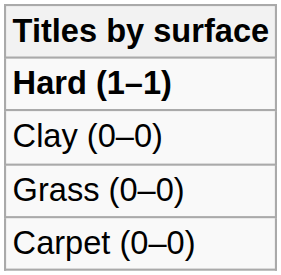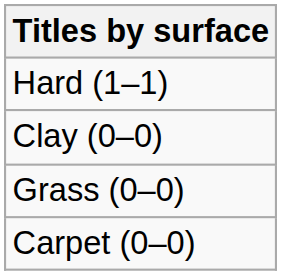row 2 | column 1: bold -> normal
